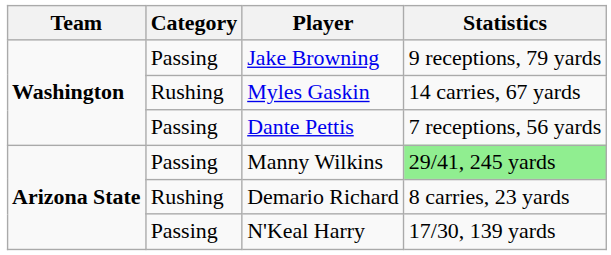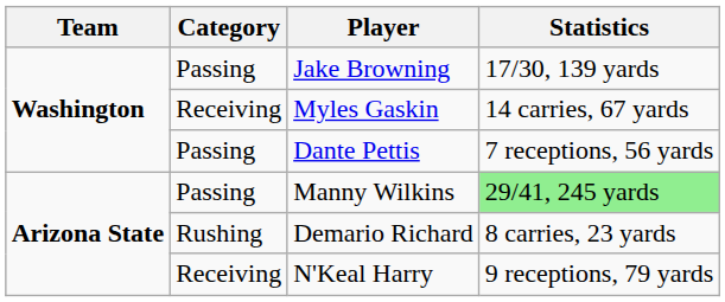Jake Browning | Statistics: 9 receptions, 79 yards -> 17/30, 139 yards
Myles Gaskin | Category: Rushing -> Receiving
N'Keal Harry | Category: Passing -> Receiving
N'Keal Harry | Statistics: 17/30, 139 yards -> 9 receptions, 79 yards
